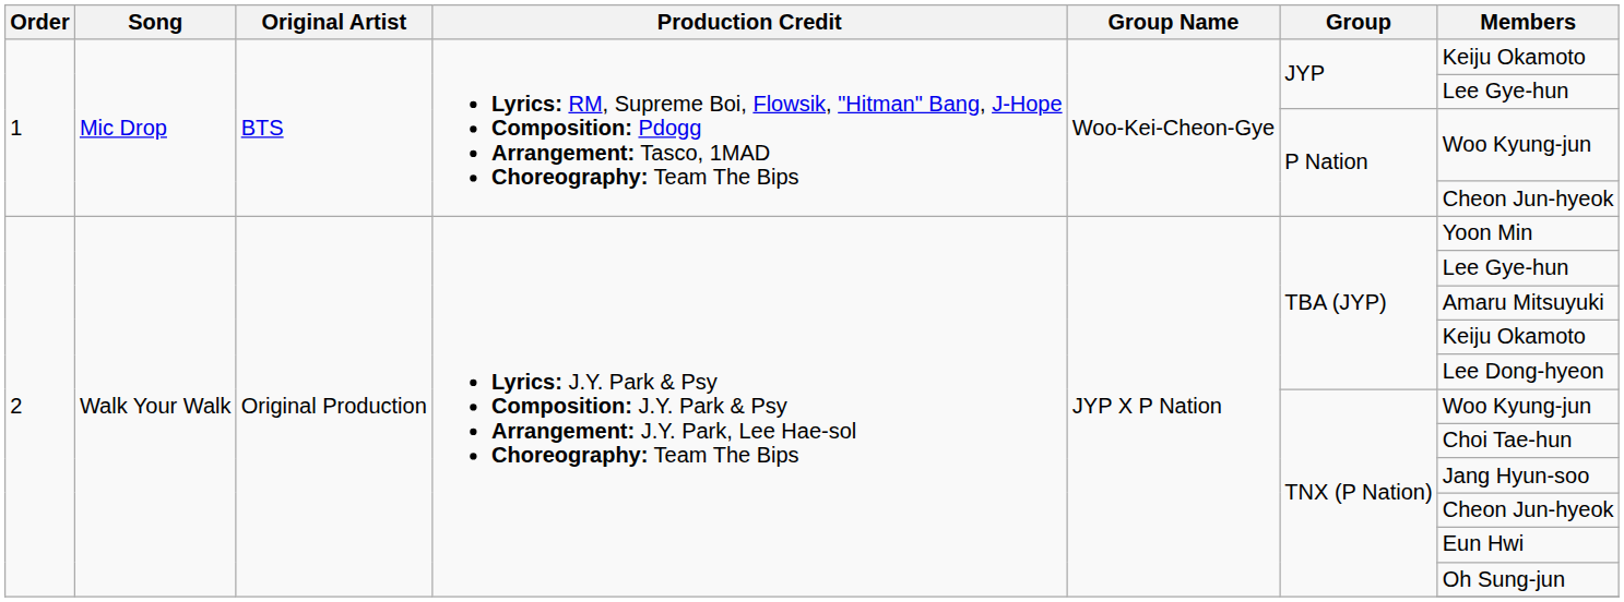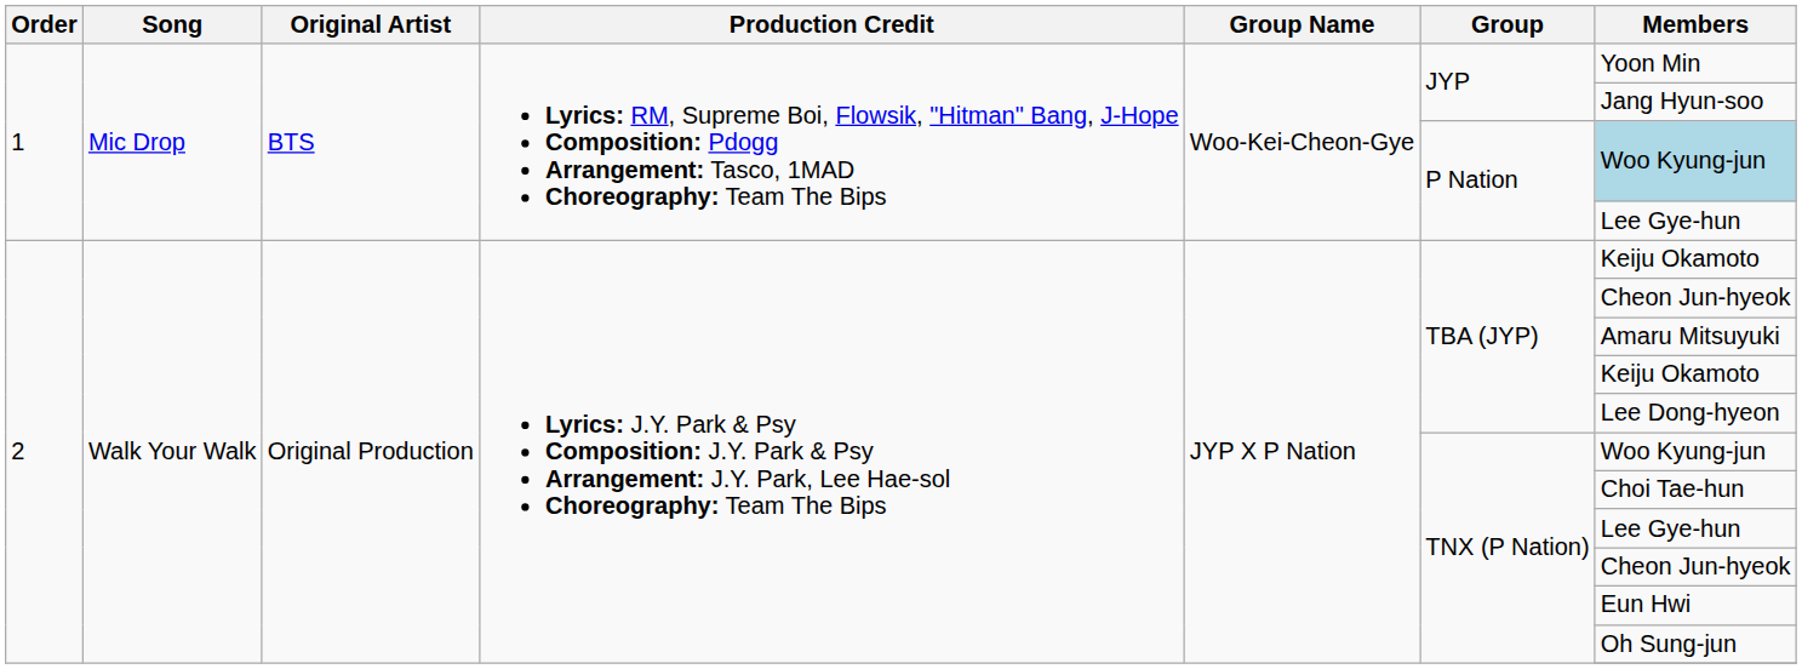row 2 | Members: Keiju Okamoto -> Yoon Min
row 3 | Members: Lee Gye-hun -> Jang Hyun-soo
row 4 | Members: no background -> lightblue background
row 5 | Members: Cheon Jun-hyeok -> Lee Gye-hun
row 6 | Members: Yoon Min -> Keiju Okamoto
row 7 | Members: Lee Gye-hun -> Cheon Jun-hyeok
row 13 | Members: Jang Hyun-soo -> Lee Gye-hun
